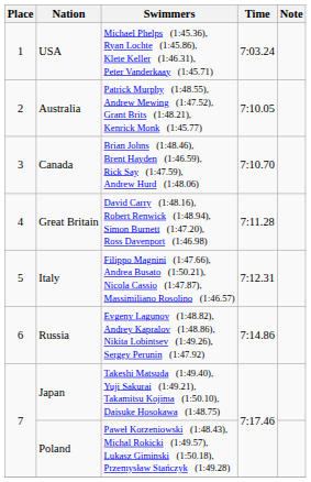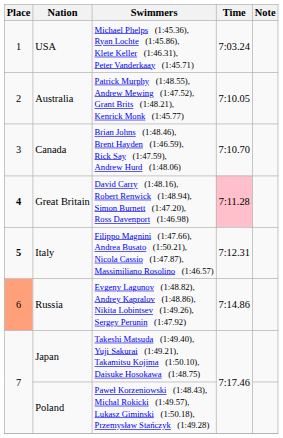Great Britain | Place: normal -> bold
Great Britain | Time: no background -> pink background
Italy | Place: normal -> bold
Russia | Place: no background -> lightsalmon background
